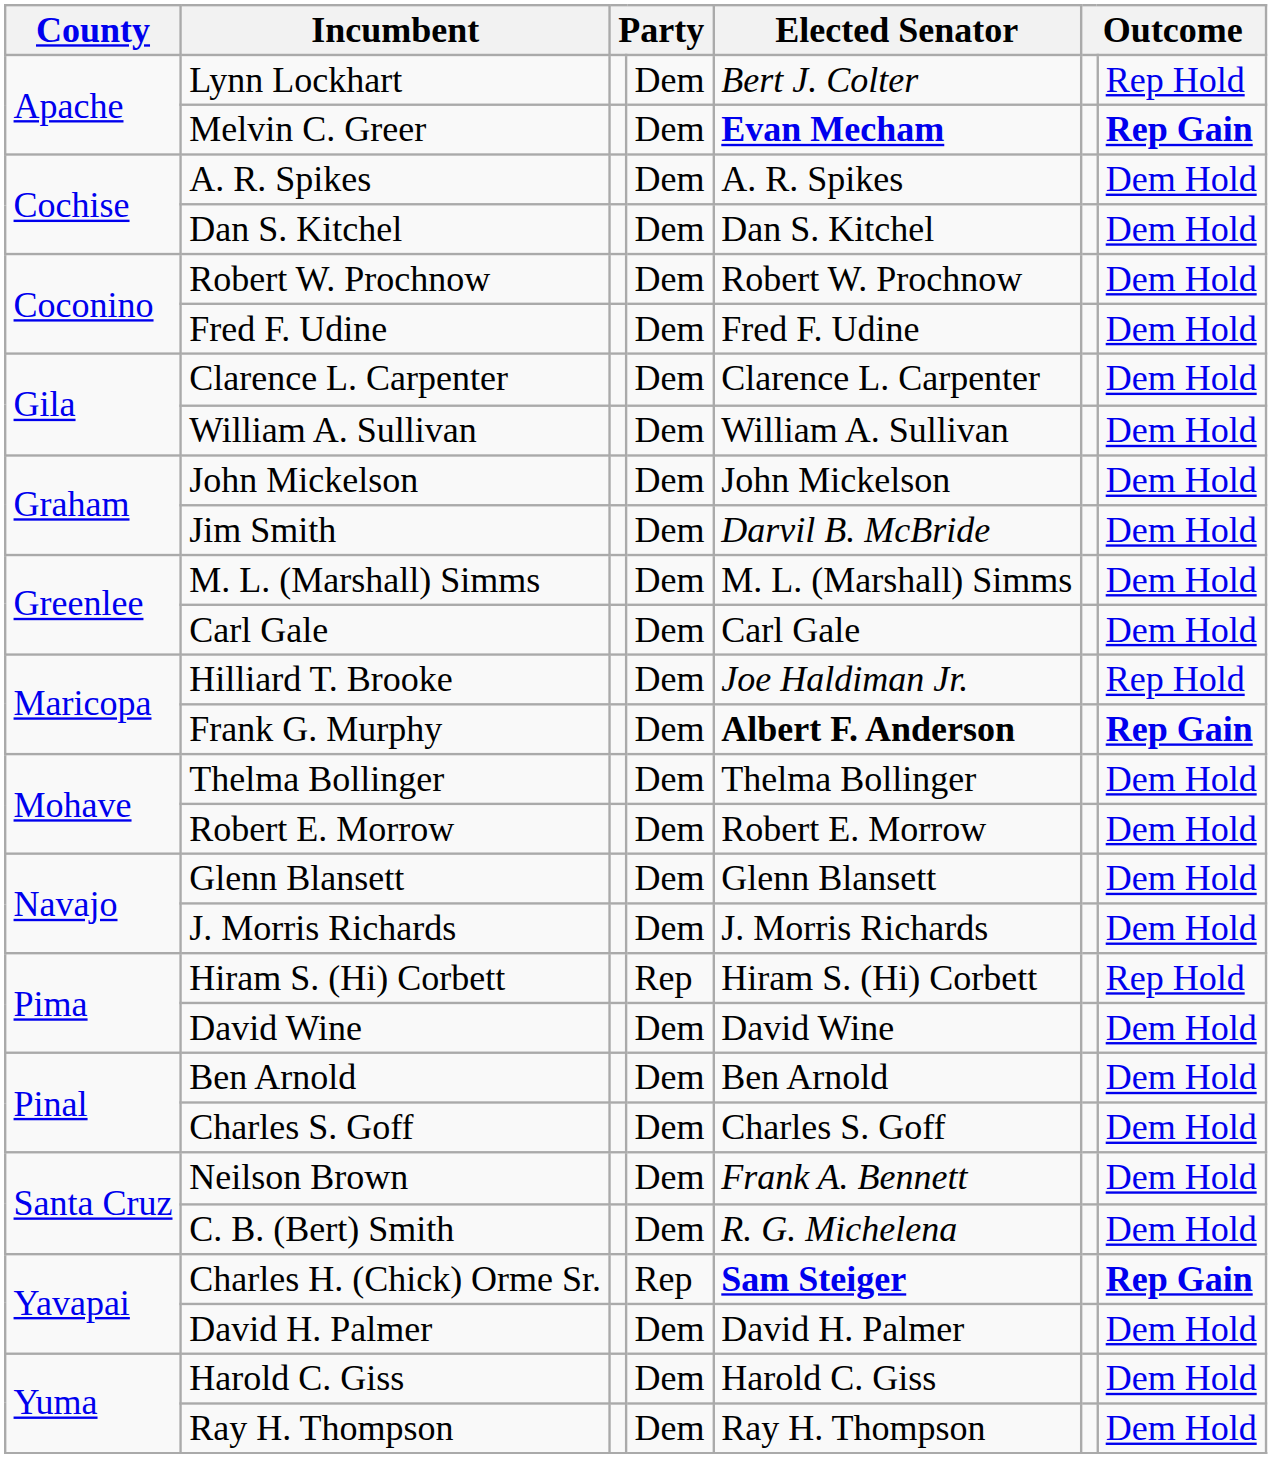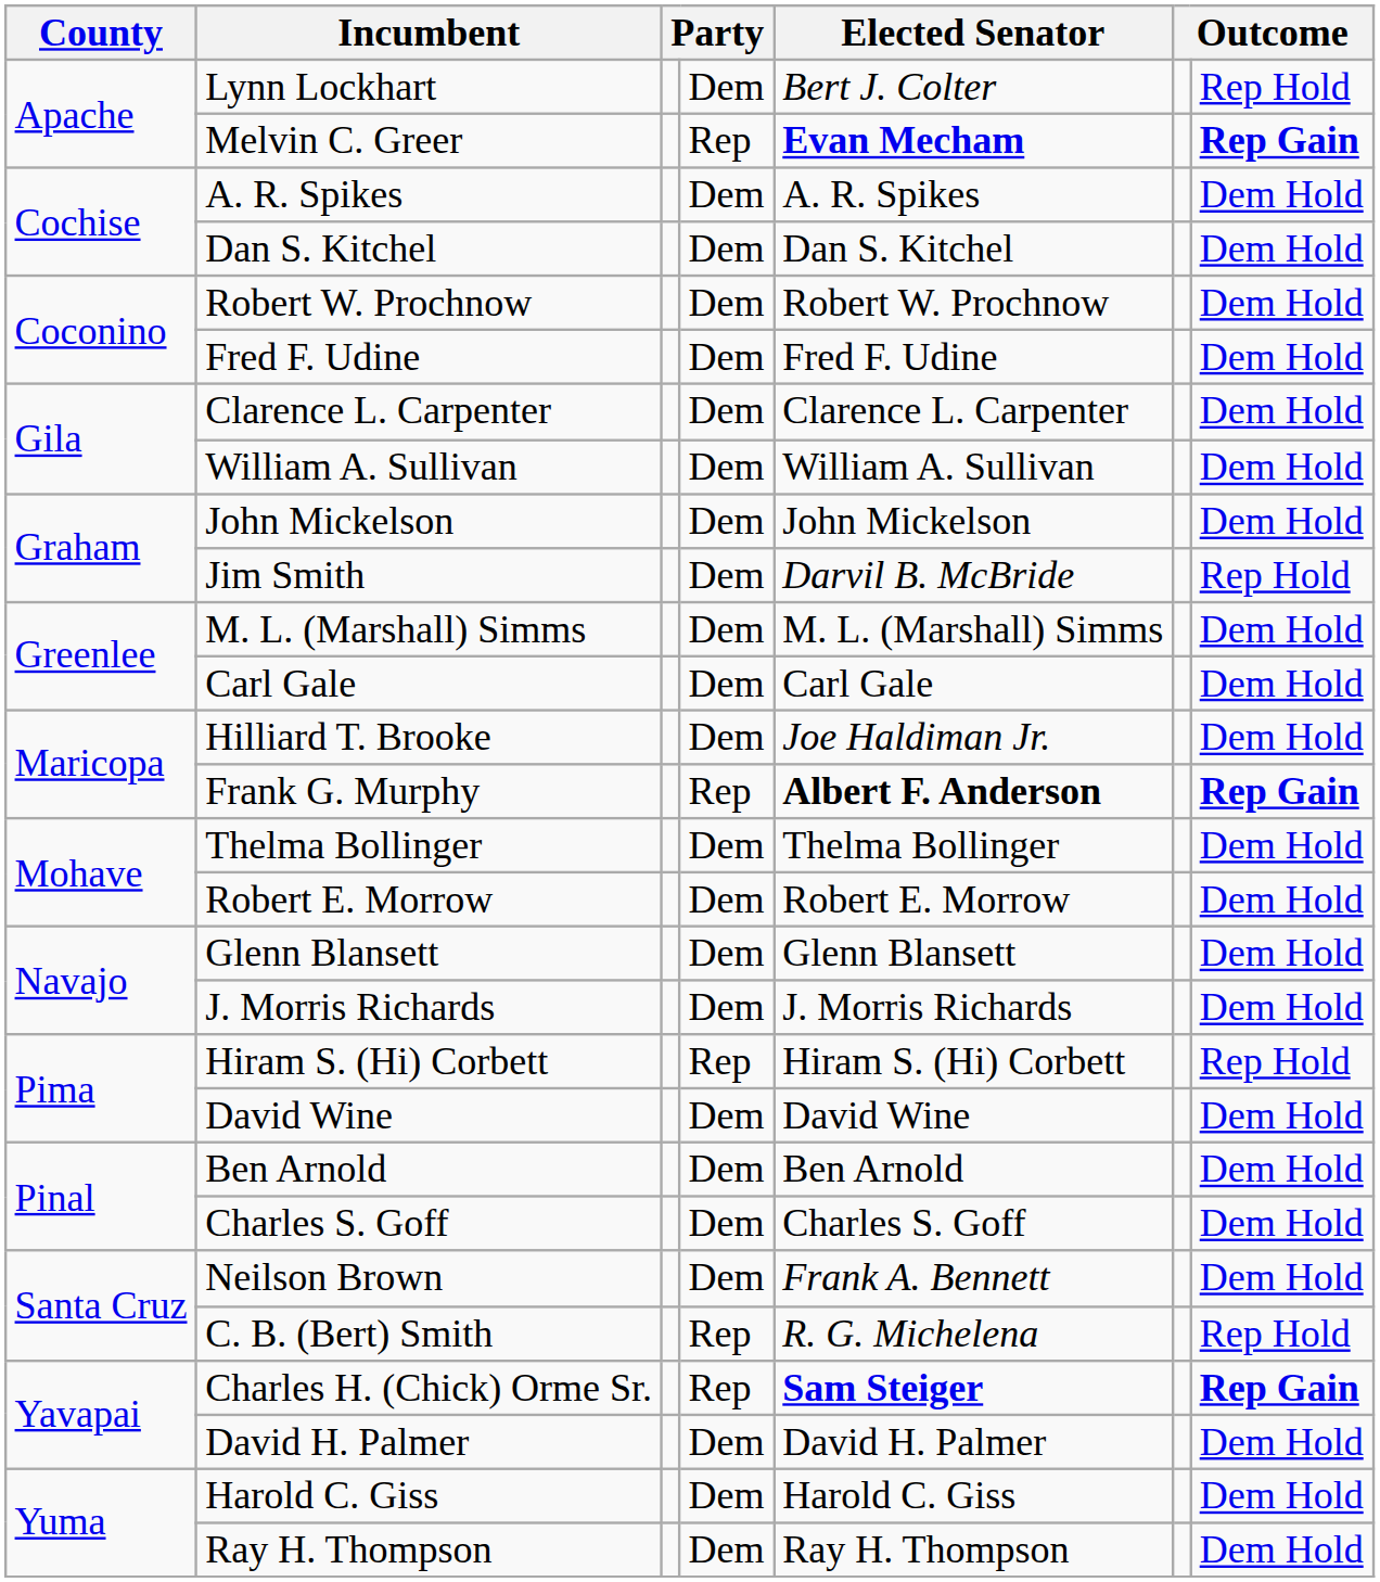Melvin C. Greer | column 4: Dem -> Rep
Jim Smith | column 7: Dem Hold -> Rep Hold
Hilliard T. Brooke | column 7: Rep Hold -> Dem Hold
Frank G. Murphy | column 4: Dem -> Rep
C. B. (Bert) Smith | column 4: Dem -> Rep
C. B. (Bert) Smith | column 7: Dem Hold -> Rep Hold
